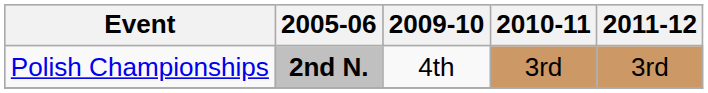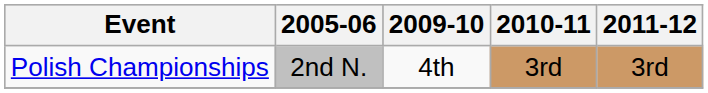Polish Championships | 2005-06: bold -> normal
